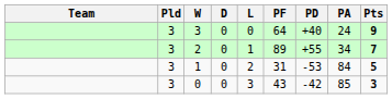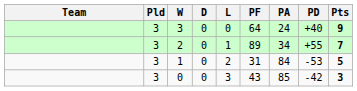columns swapped: PA <-> PD
